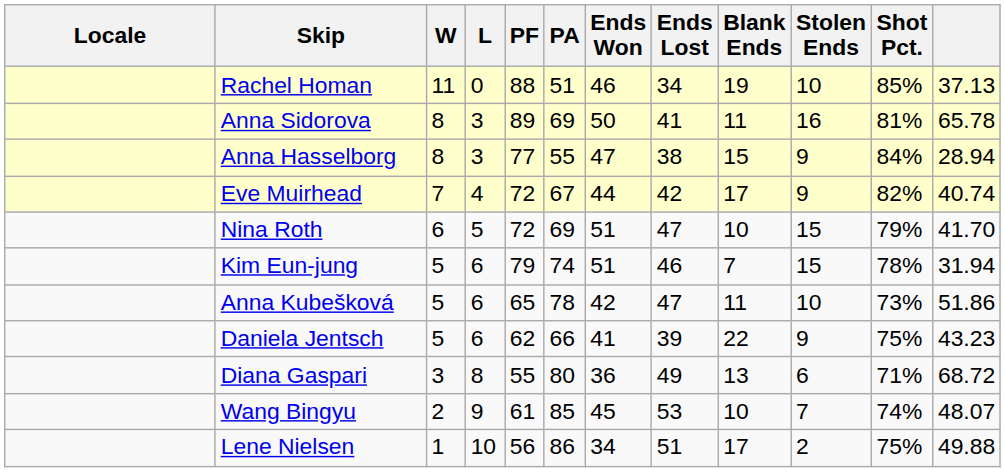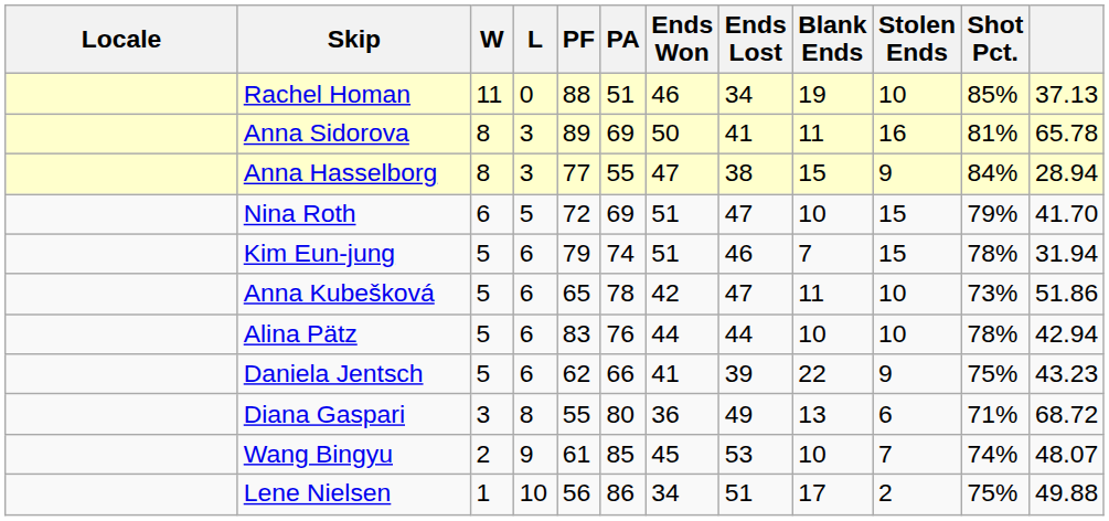- row: Eve Muirhead | 7 | 4 | 72 | 67 | 44 | 42 | 17 | 9 | 82% | 40.74
+ row: Alina Pätz | 5 | 6 | 83 | 76 | 44 | 44 | 10 | 10 | 78% | 42.94
